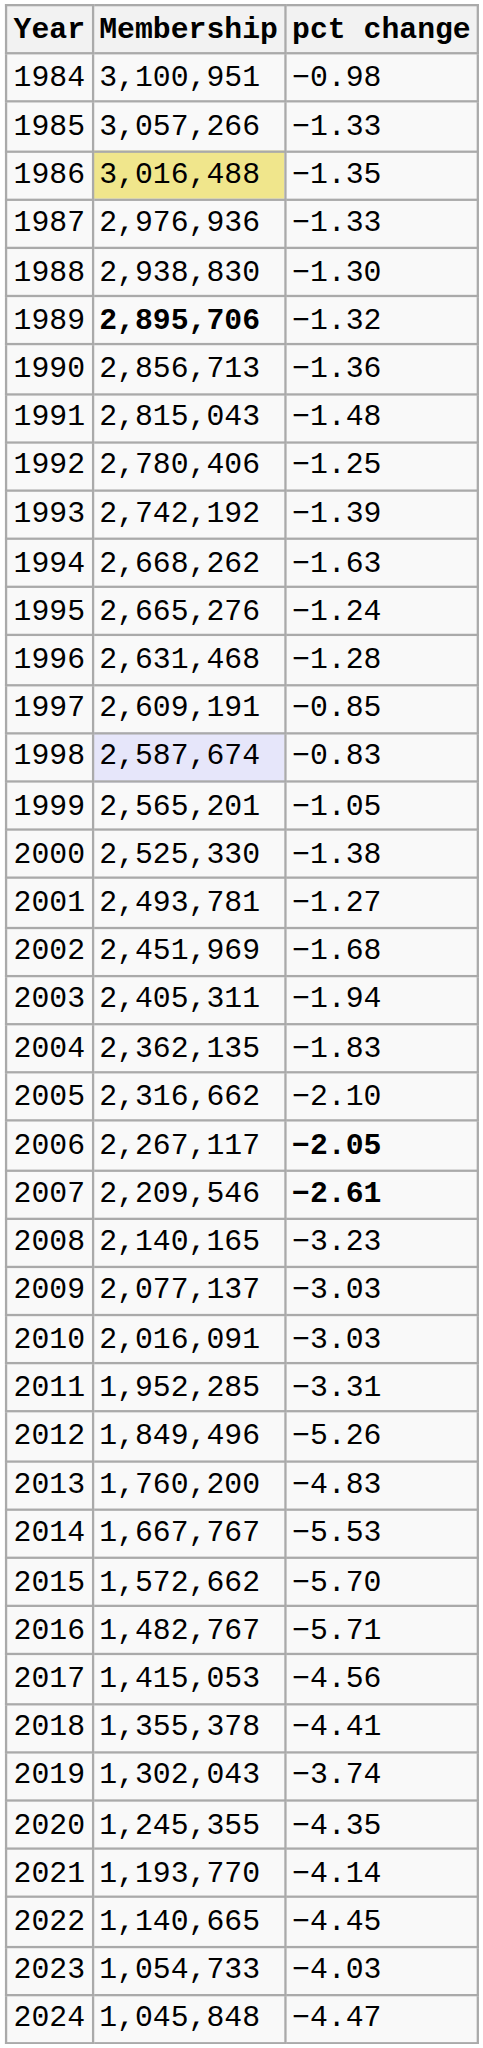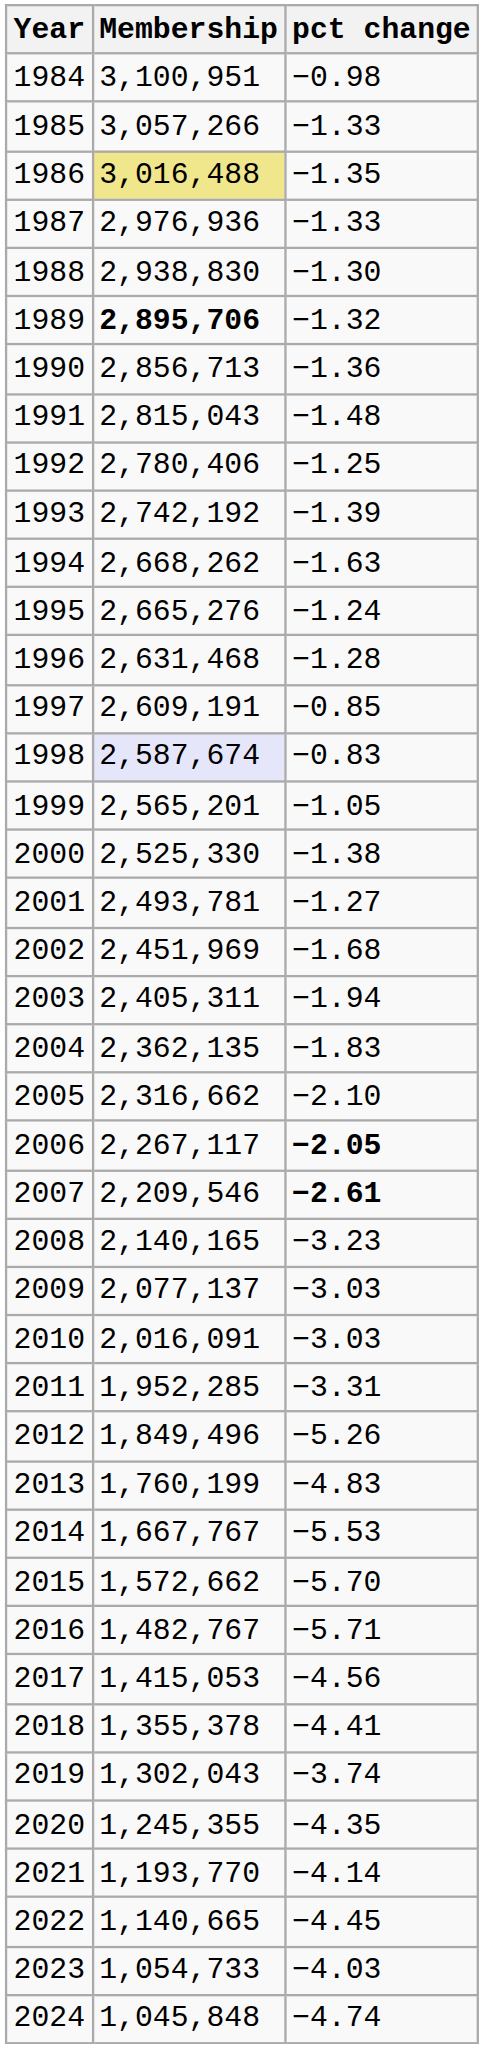2013 | Membership: 1,760,200 -> 1,760,199
2024 | pct change: −4.47 -> −4.74
